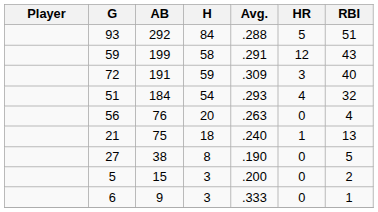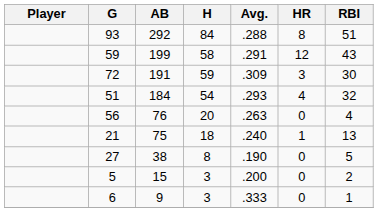93 | HR: 5 -> 8
72 | RBI: 40 -> 30
